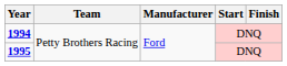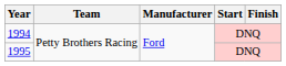1994 | Year: bold -> normal
1995 | Year: bold -> normal
